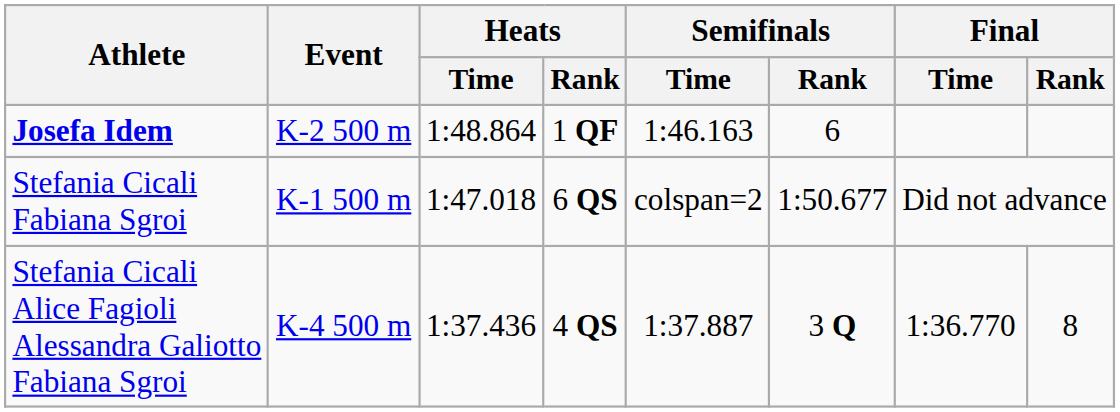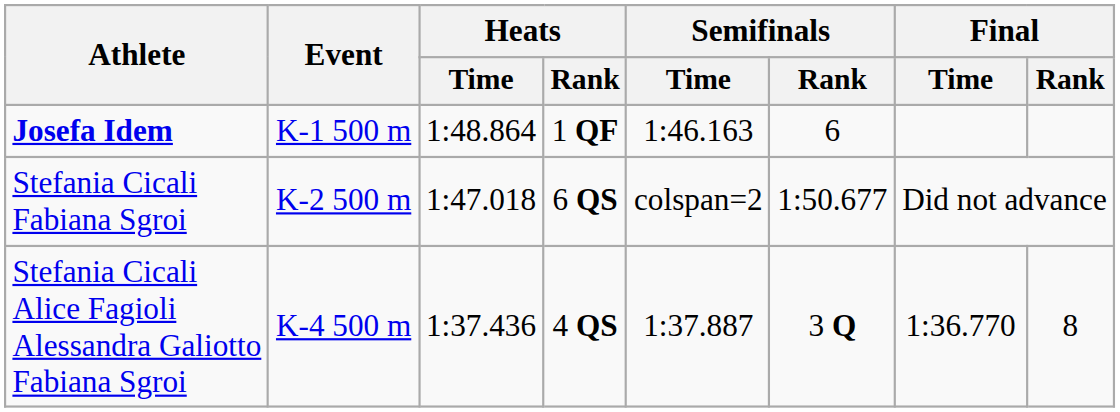Josefa Idem | Event: K-2 500 m -> K-1 500 m
Stefania Cicali Fabiana Sgroi | Event: K-1 500 m -> K-2 500 m
